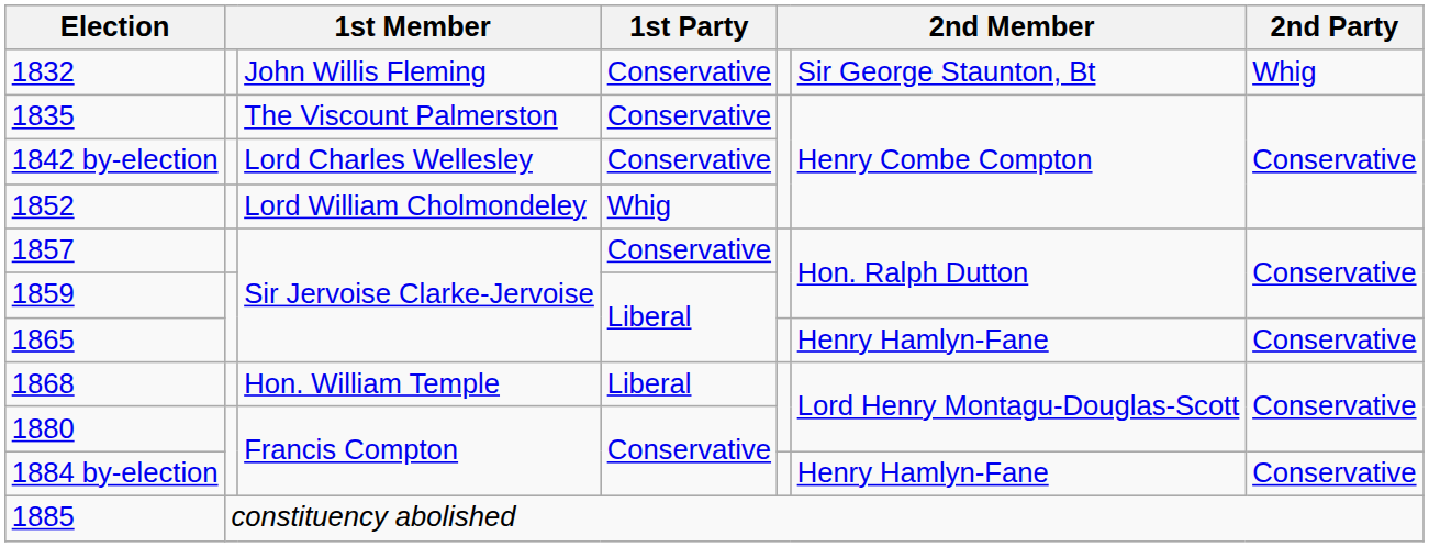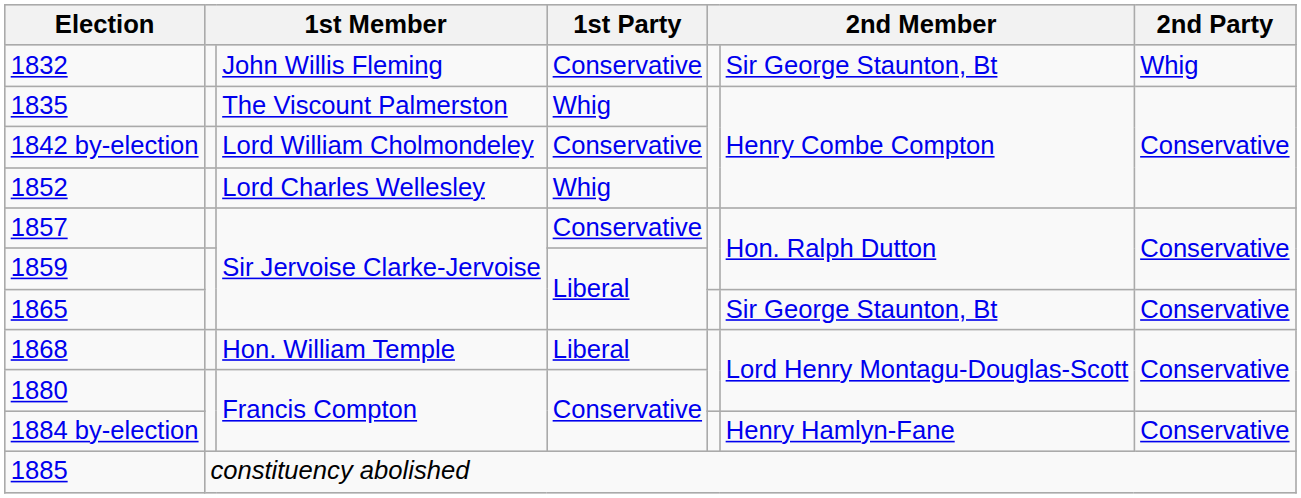1835 | 1st Party: Conservative -> Whig
1842 by-election | column 3: Lord Charles Wellesley -> Lord William Cholmondeley
1852 | column 3: Lord William Cholmondeley -> Lord Charles Wellesley
1865 | column 6: Henry Hamlyn-Fane -> Sir George Staunton, Bt
